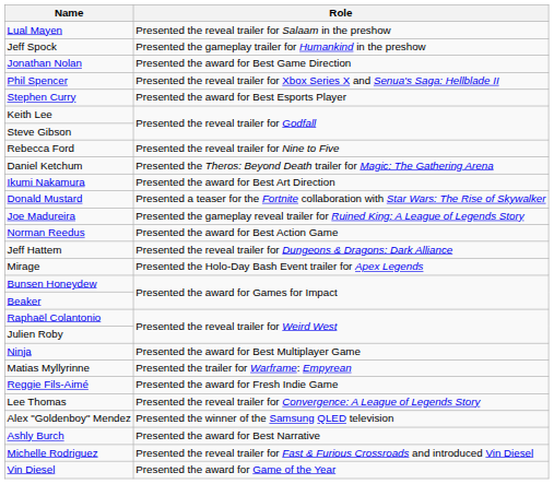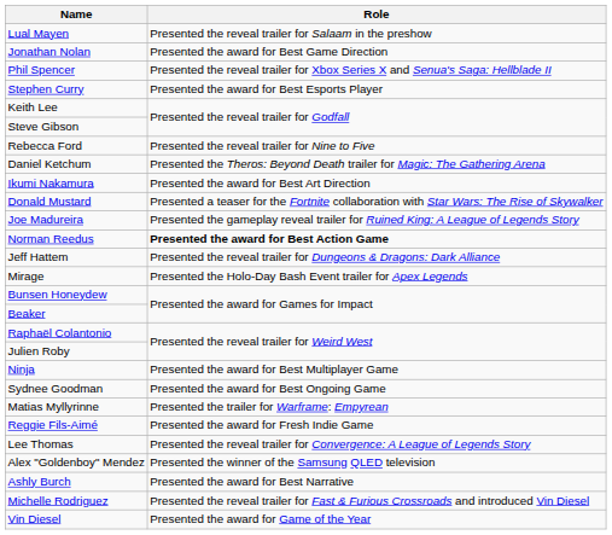- row: Jeff Spock | Presented the gameplay trailer for Humankind in the preshow
Norman Reedus | Role: normal -> bold
+ row: Sydnee Goodman | Presented the award for Best Ongoing Game
